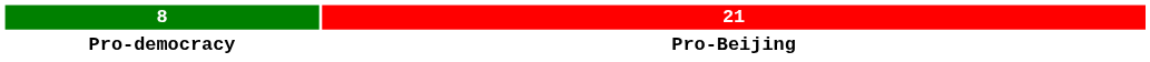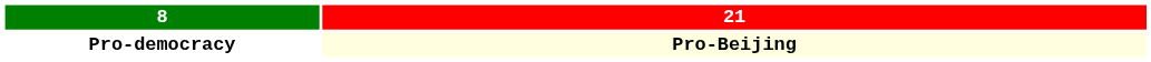Pro-democracy | 21: no background -> lightyellow background
